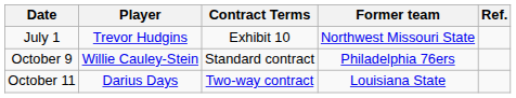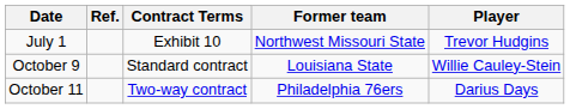columns swapped: Player <-> Ref.
October 9 | Former team: Philadelphia 76ers -> Louisiana State
October 11 | Former team: Louisiana State -> Philadelphia 76ers
